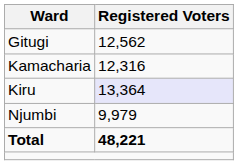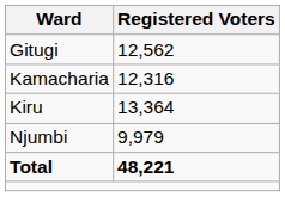Kiru | Registered Voters: lavender background -> no background
